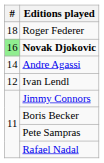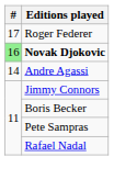Roger Federer | #: 18 -> 17
- row: 12 | Ivan Lendl
